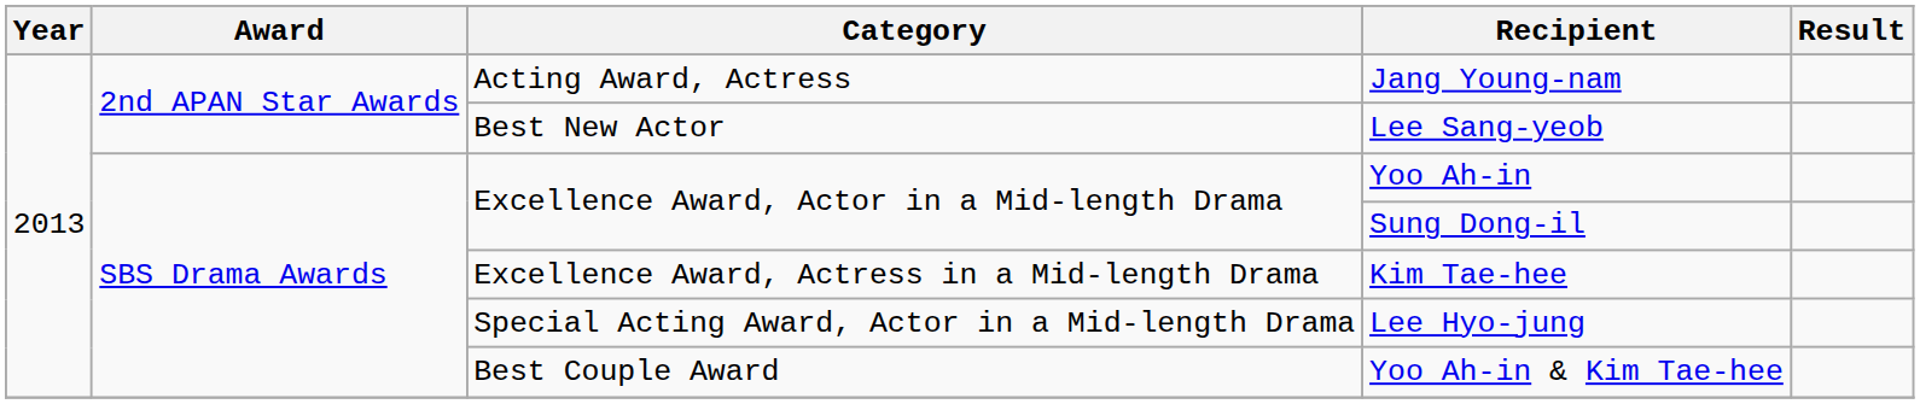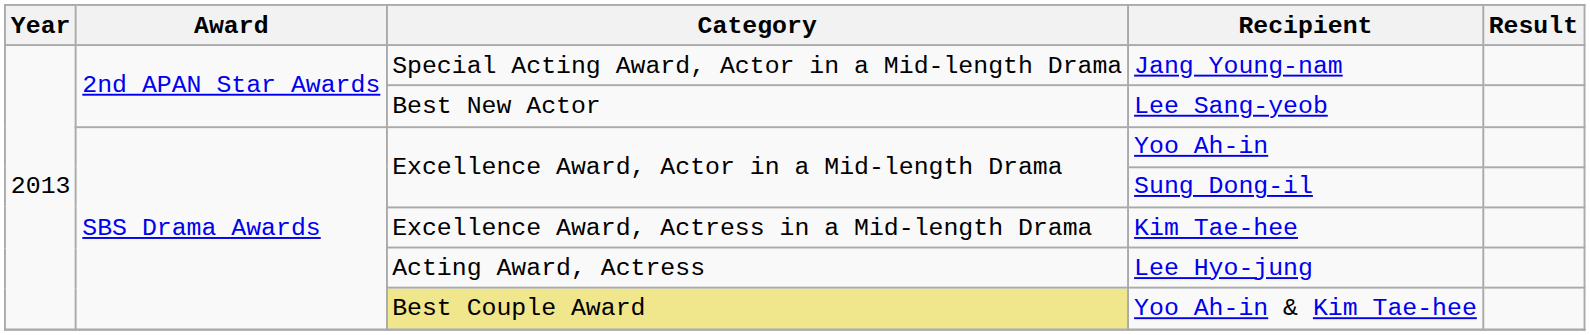Jang Young-nam | Category: Acting Award, Actress -> Special Acting Award, Actor in a Mid-length Drama
Lee Hyo-jung | Category: Special Acting Award, Actor in a Mid-length Drama -> Acting Award, Actress
Yoo Ah-in & Kim Tae-hee | Category: no background -> khaki background
